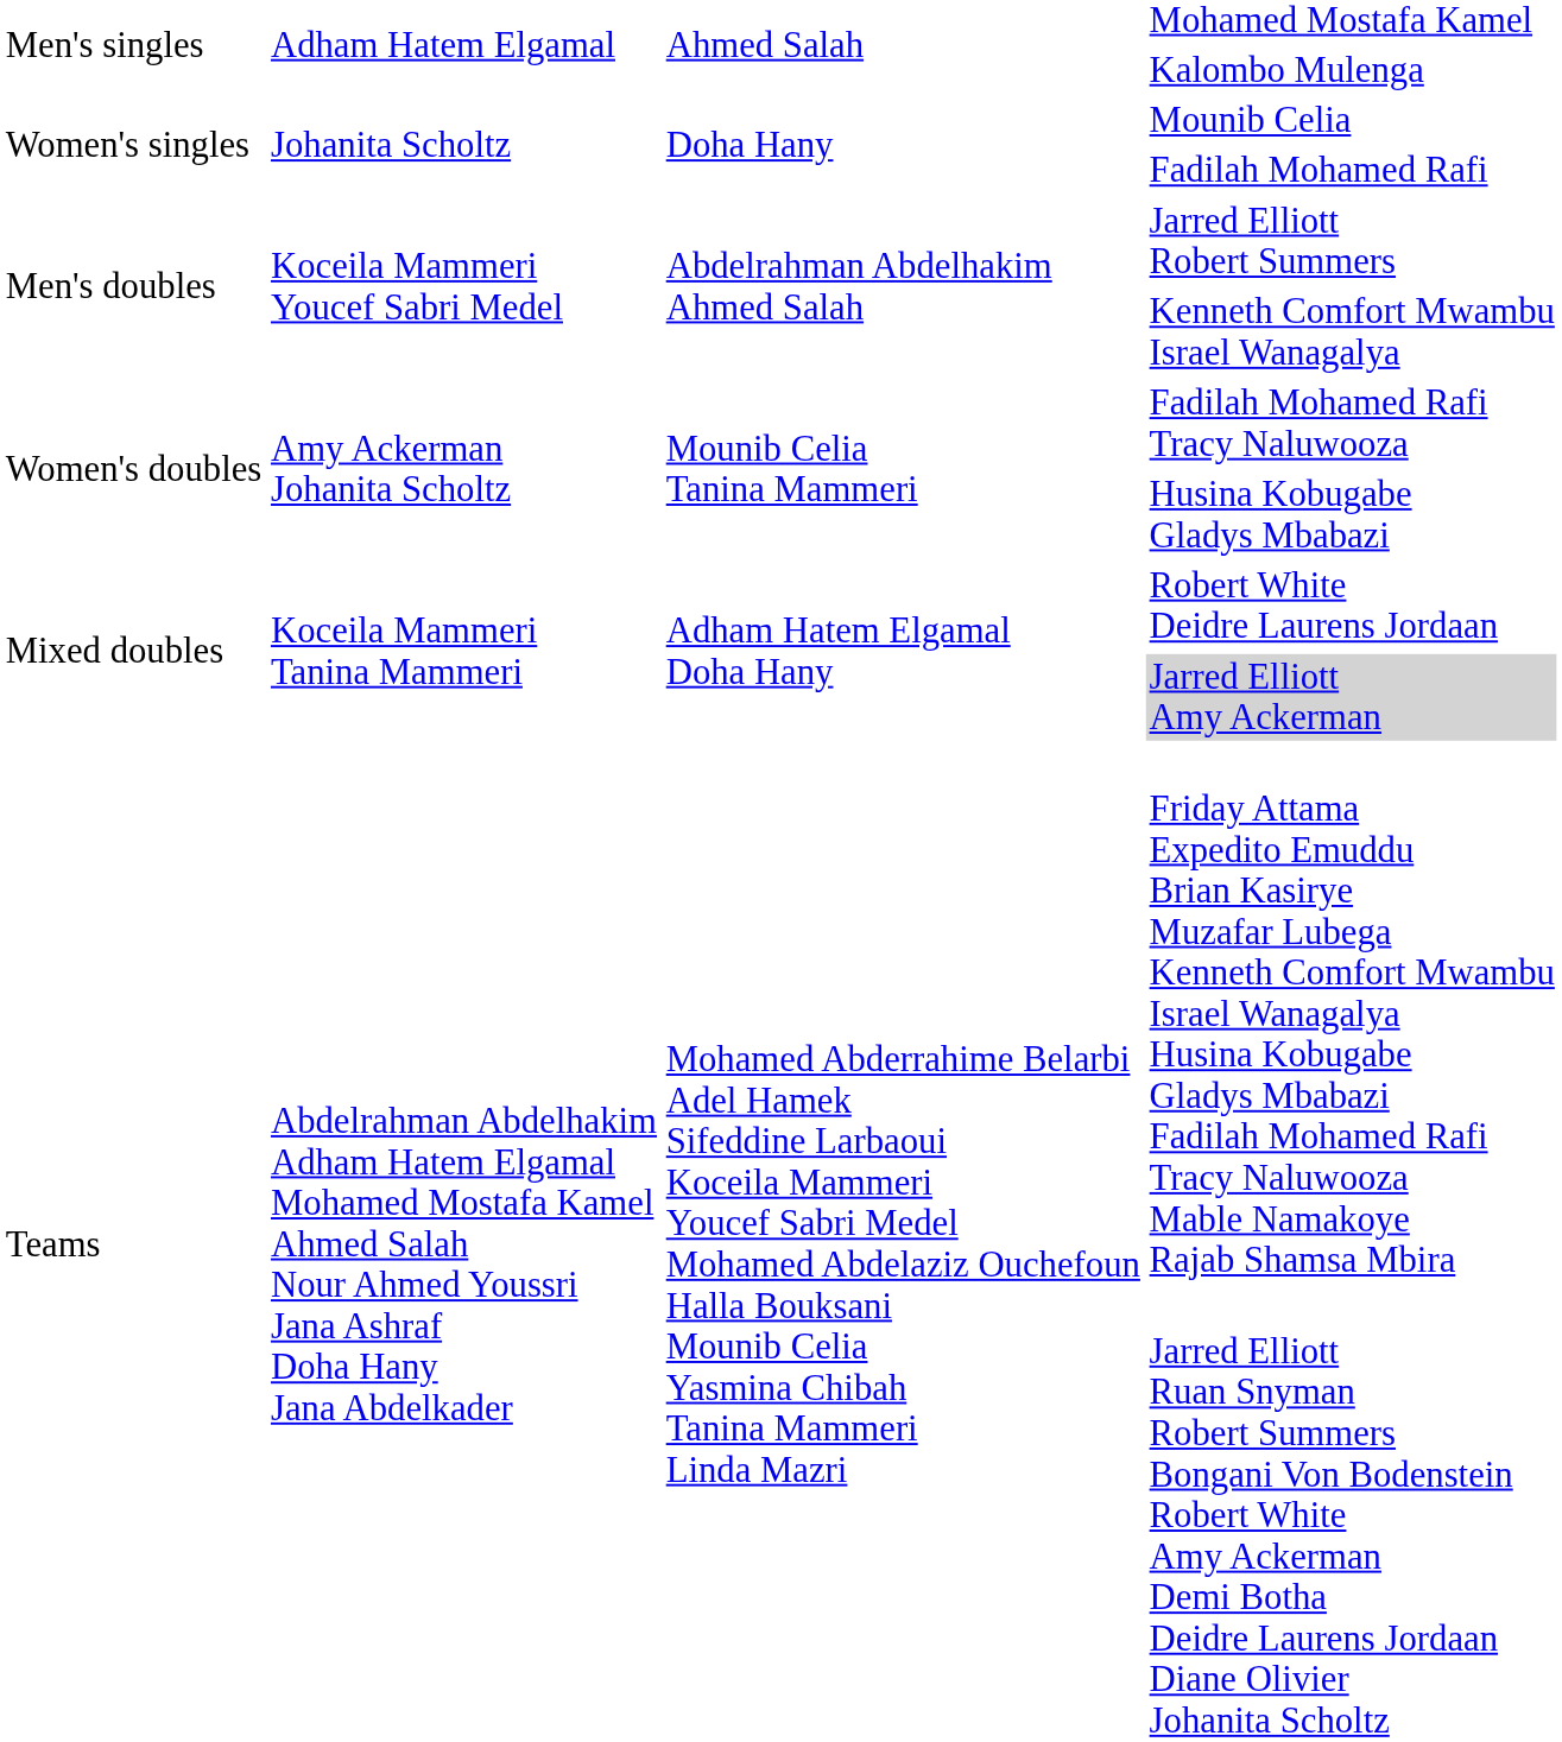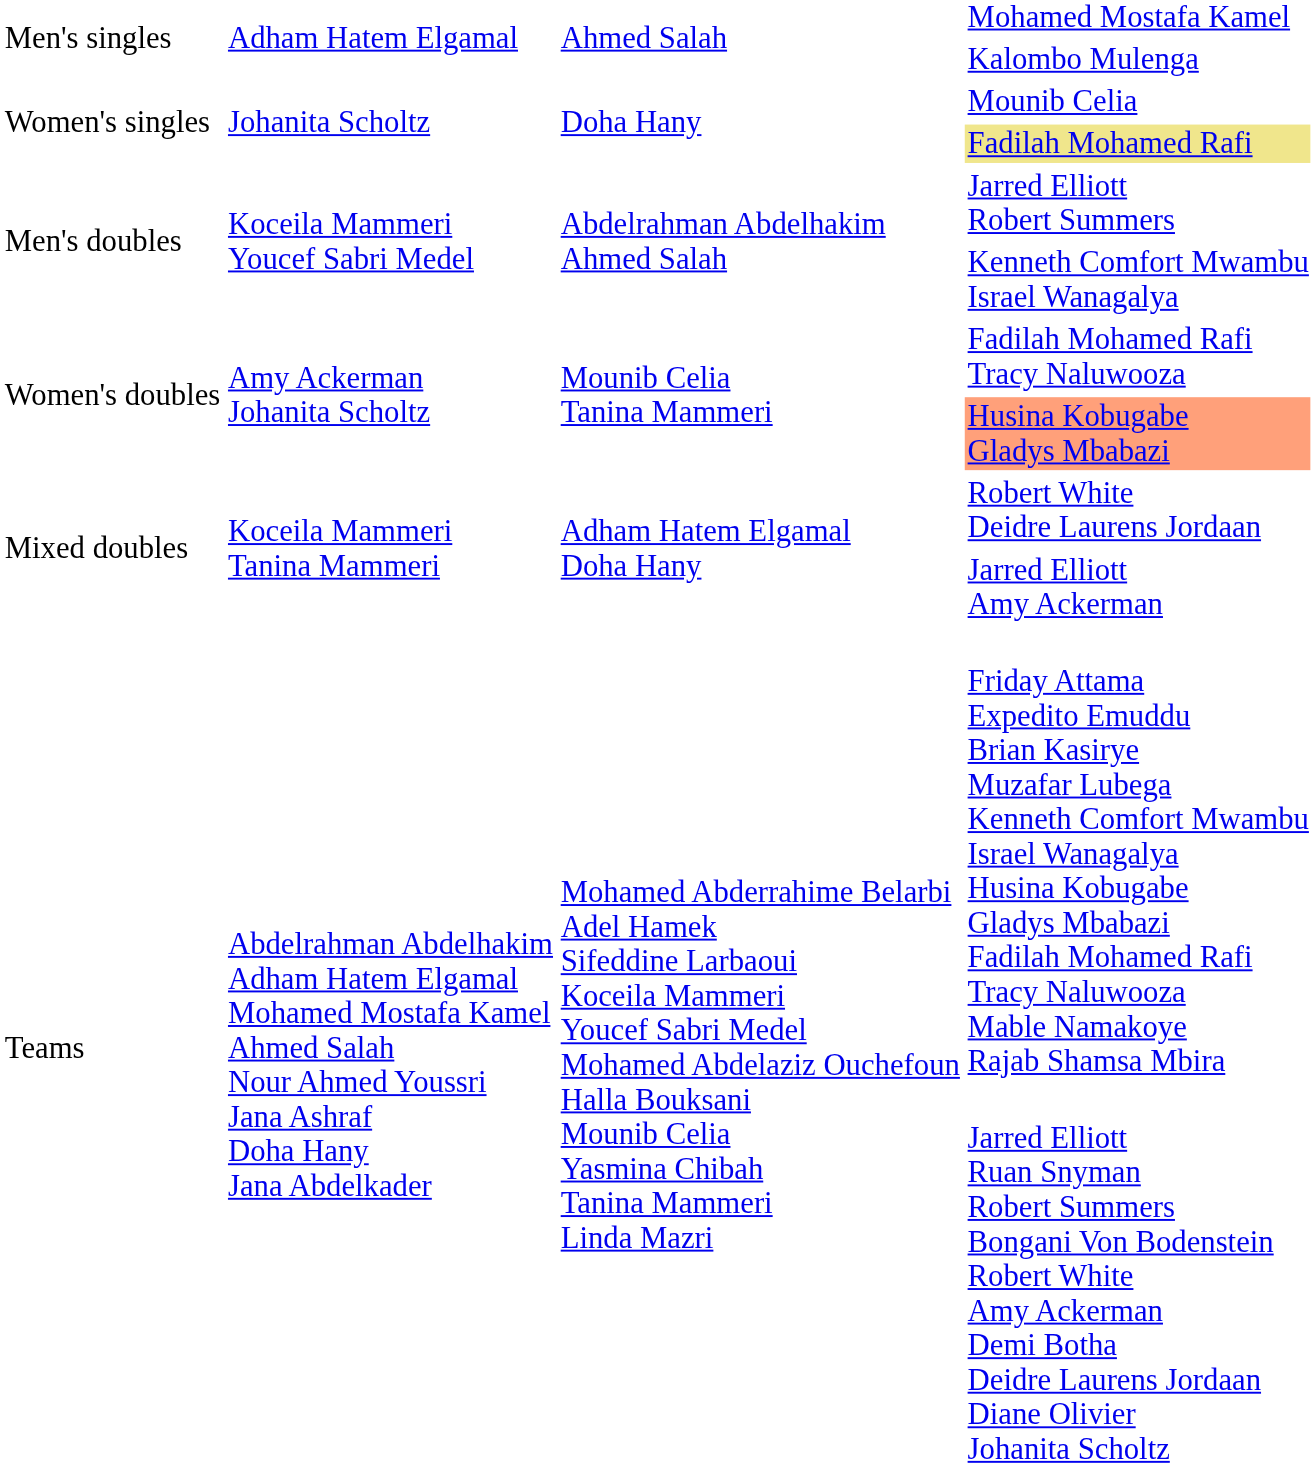Fadilah Mohamed Rafi | column 4: no background -> khaki background
Husina Kobugabe Gladys Mbabazi | column 4: no background -> lightsalmon background
Jarred Elliott Amy Ackerman | column 4: lightgrey background -> no background
